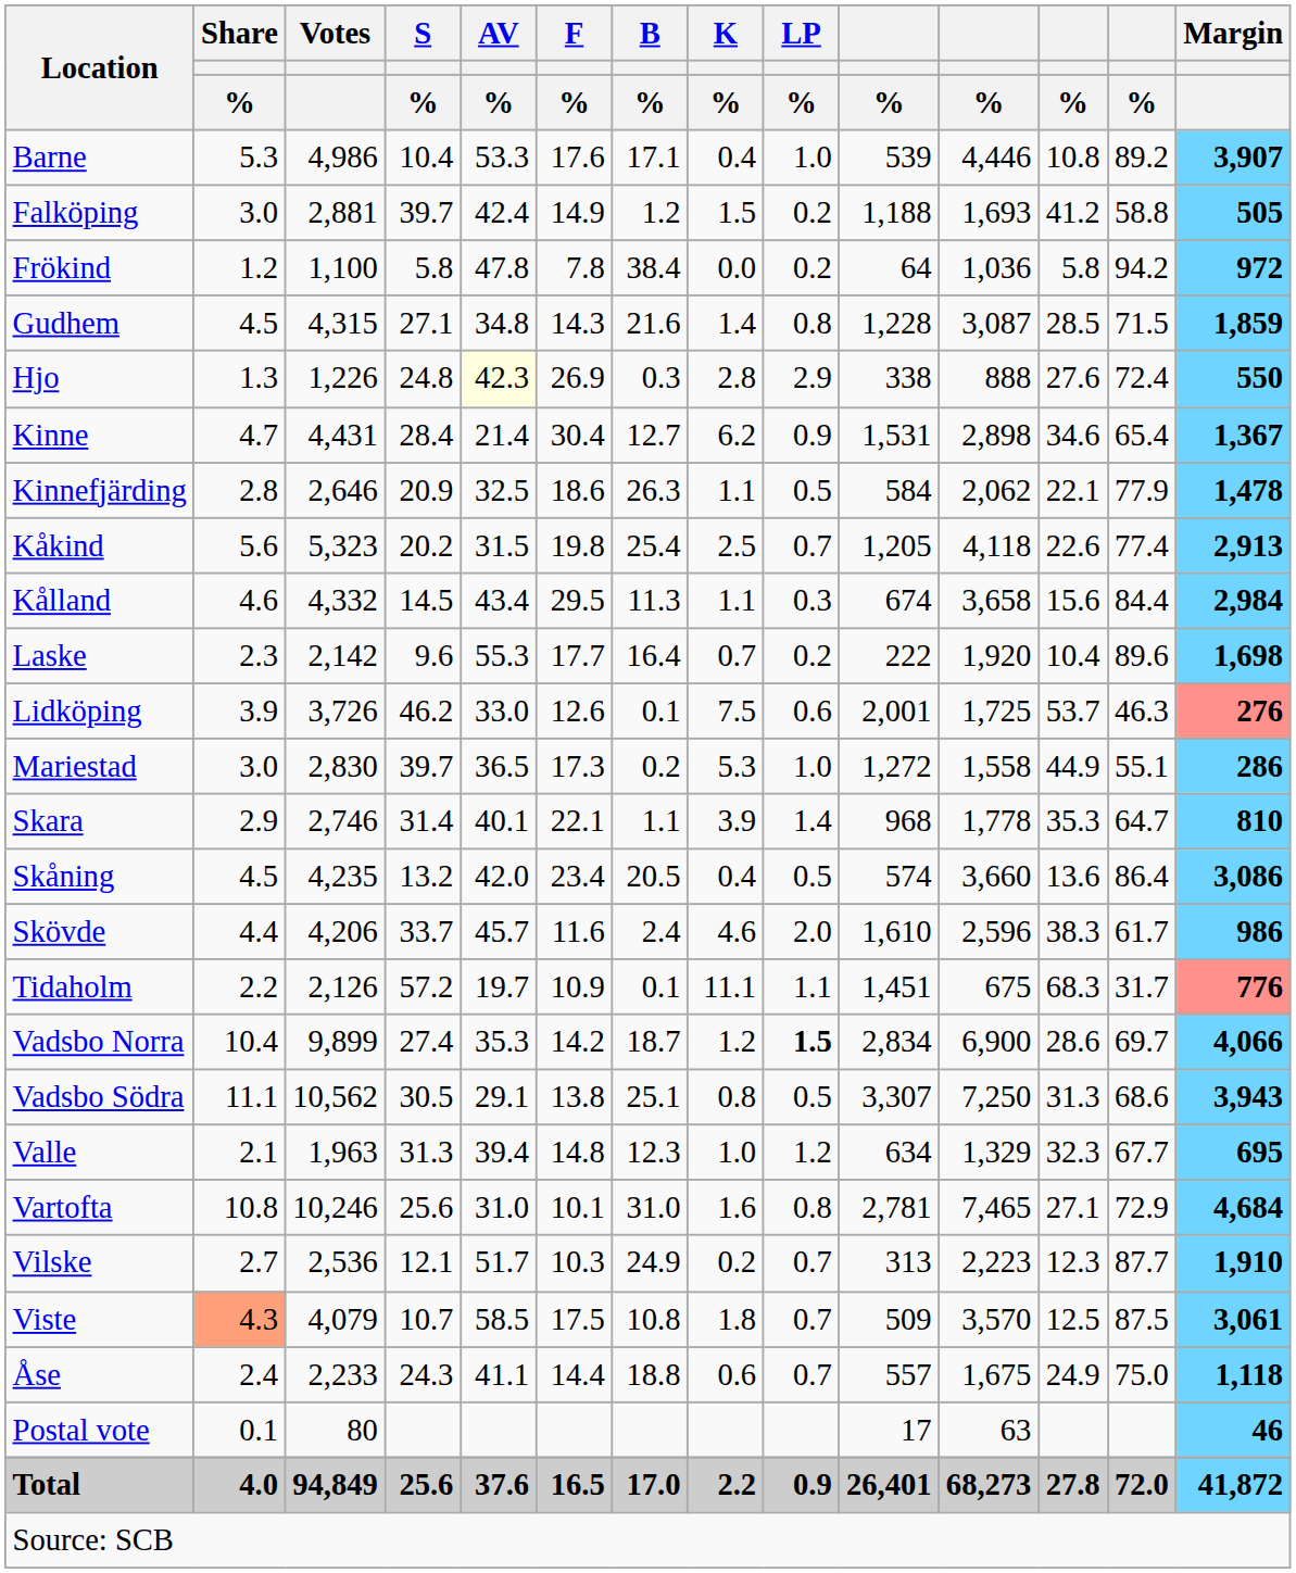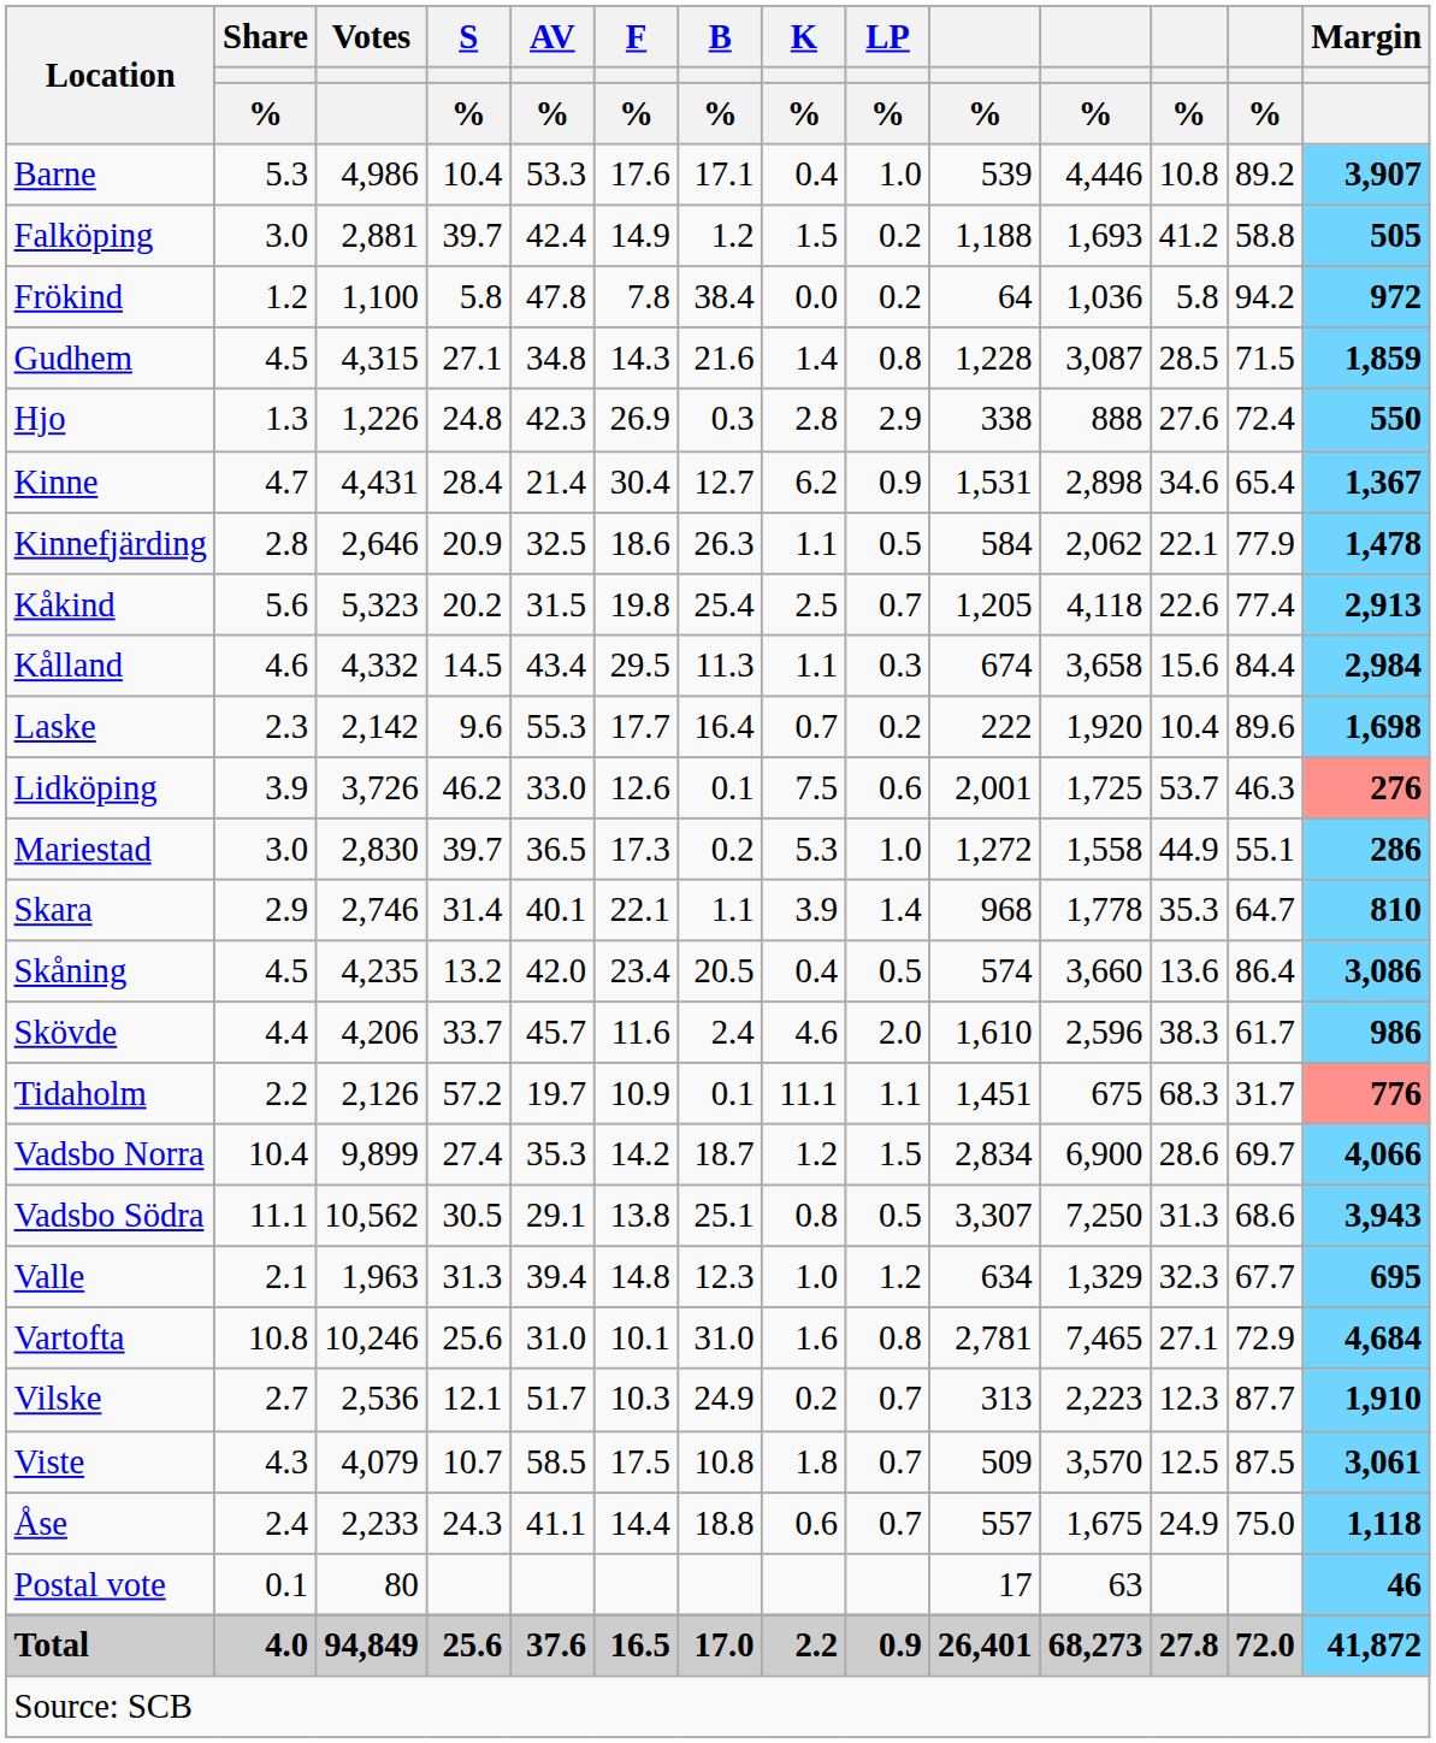Hjo | AV / %: lightyellow background -> no background
Vadsbo Norra | LP / %: bold -> normal
Viste | Share / %: lightsalmon background -> no background
